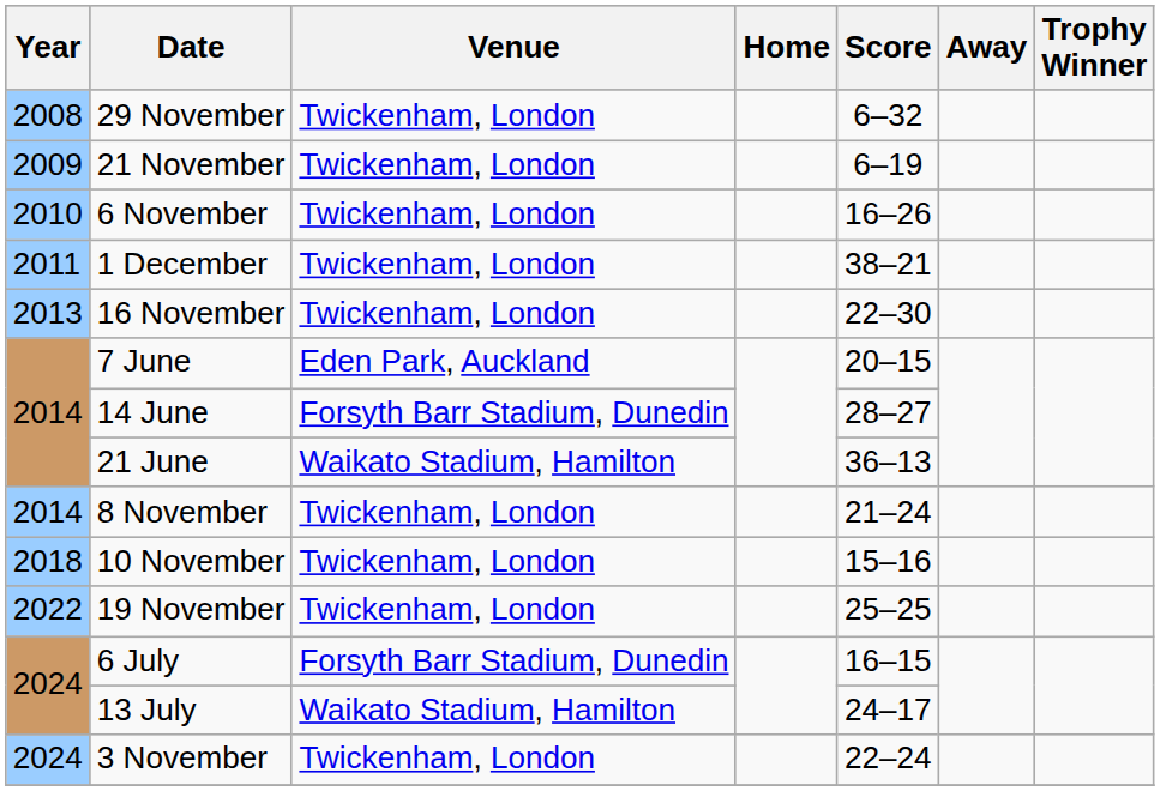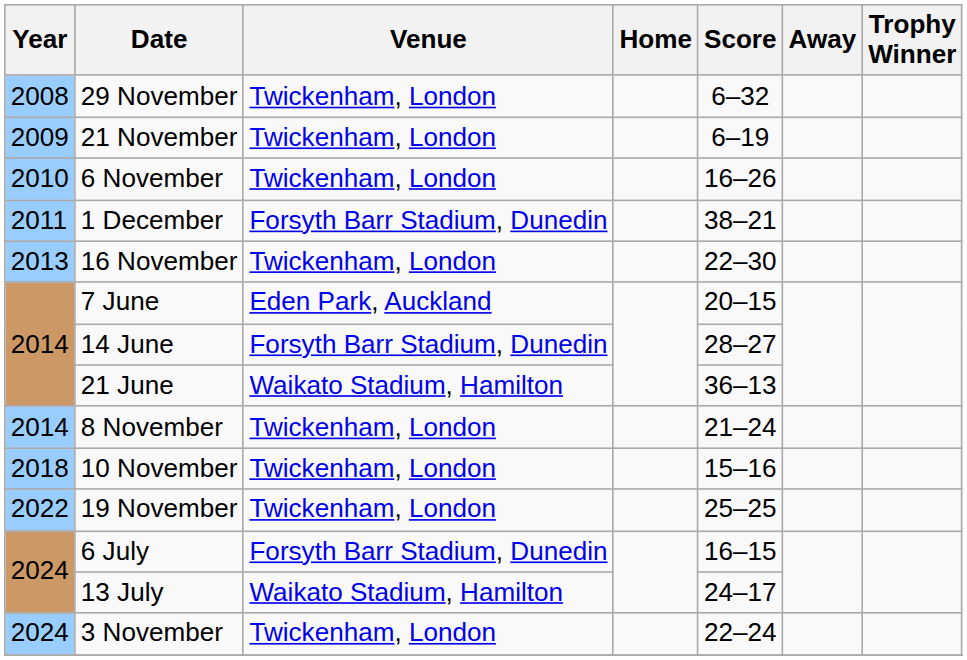1 December | Venue: Twickenham, London -> Forsyth Barr Stadium, Dunedin
